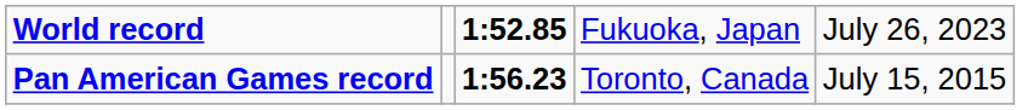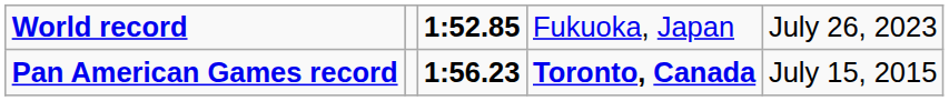Pan American Games record | column 4: normal -> bold
